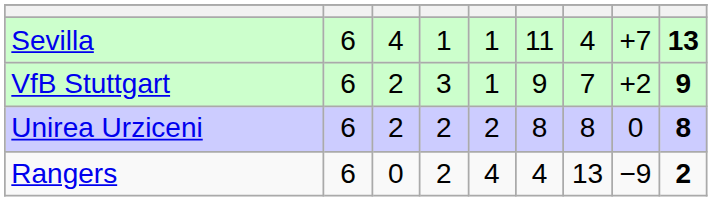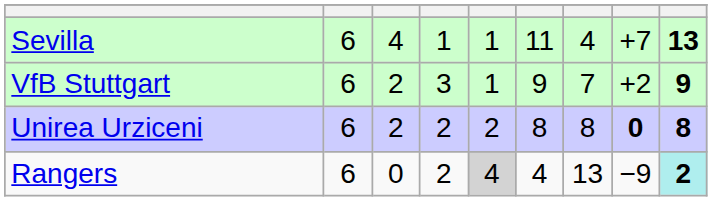Unirea Urziceni | column 8: normal -> bold
Rangers | column 5: no background -> lightgrey background
Rangers | column 9: no background -> paleturquoise background
